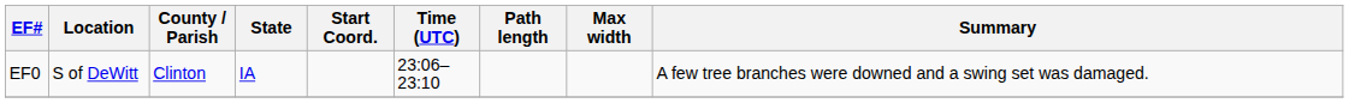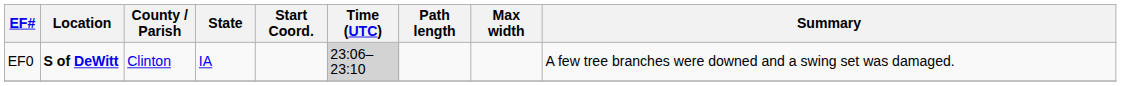EF0 | Location: normal -> bold
EF0 | Time (UTC): no background -> lightgrey background
